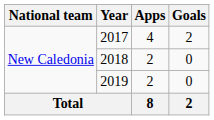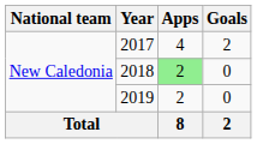2018 | Apps: no background -> lightgreen background
